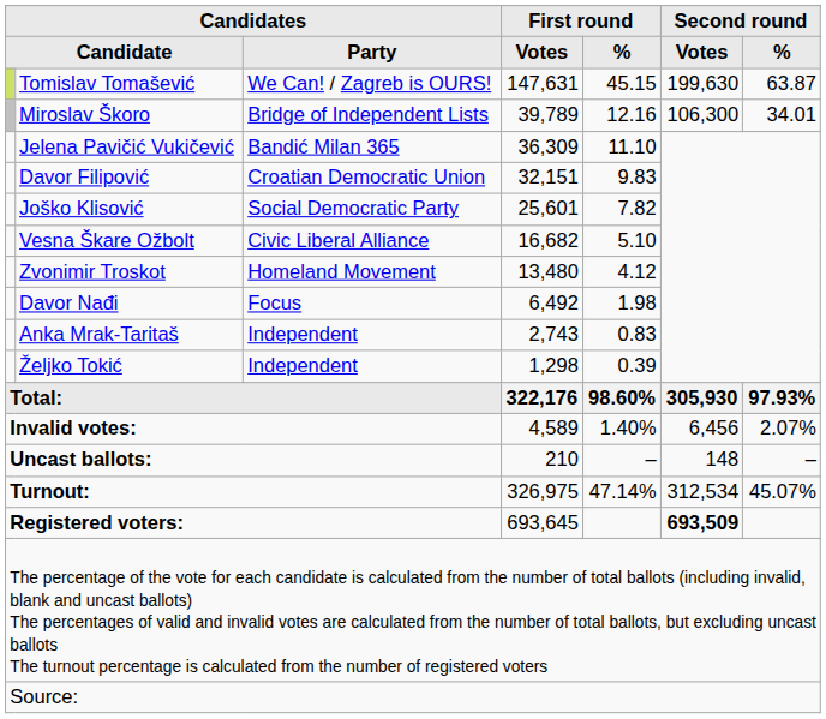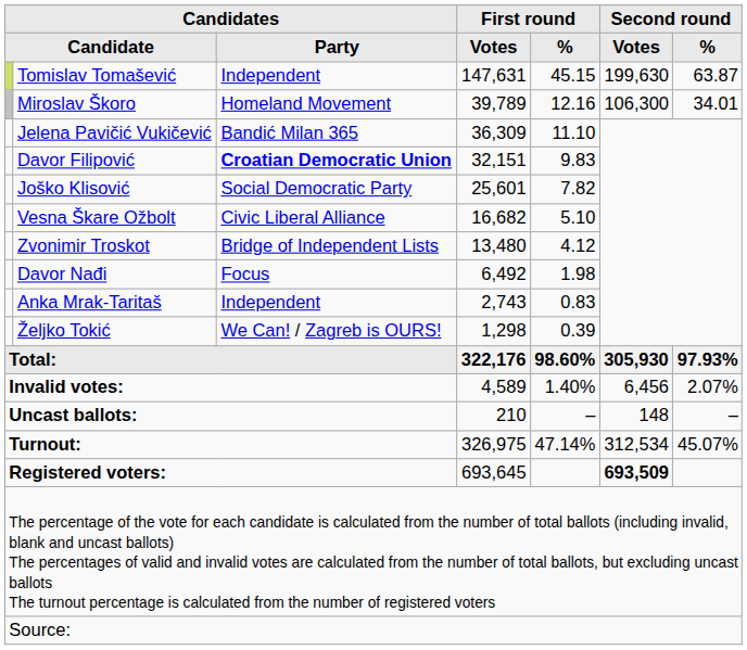Tomislav Tomašević | Candidates / Party: We Can! / Zagreb is OURS! -> Independent
Miroslav Škoro | Candidates / Party: Bridge of Independent Lists -> Homeland Movement
Davor Filipović | Candidates / Party: normal -> bold
Zvonimir Troskot | Candidates / Party: Homeland Movement -> Bridge of Independent Lists
Željko Tokić | Candidates / Party: Independent -> We Can! / Zagreb is OURS!
